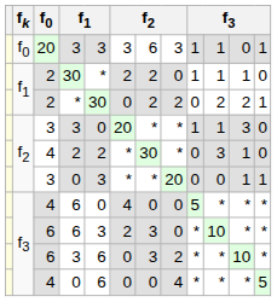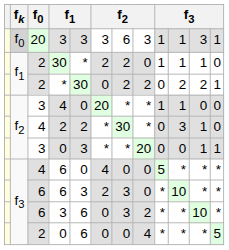row 2 | fk: no background -> lightgrey background
row 2 | column 11: 0 -> 3
row 5 | column 4: 3 -> 4
row 5 | column 11: 3 -> 0
row 11 | f0: 4 -> 2
